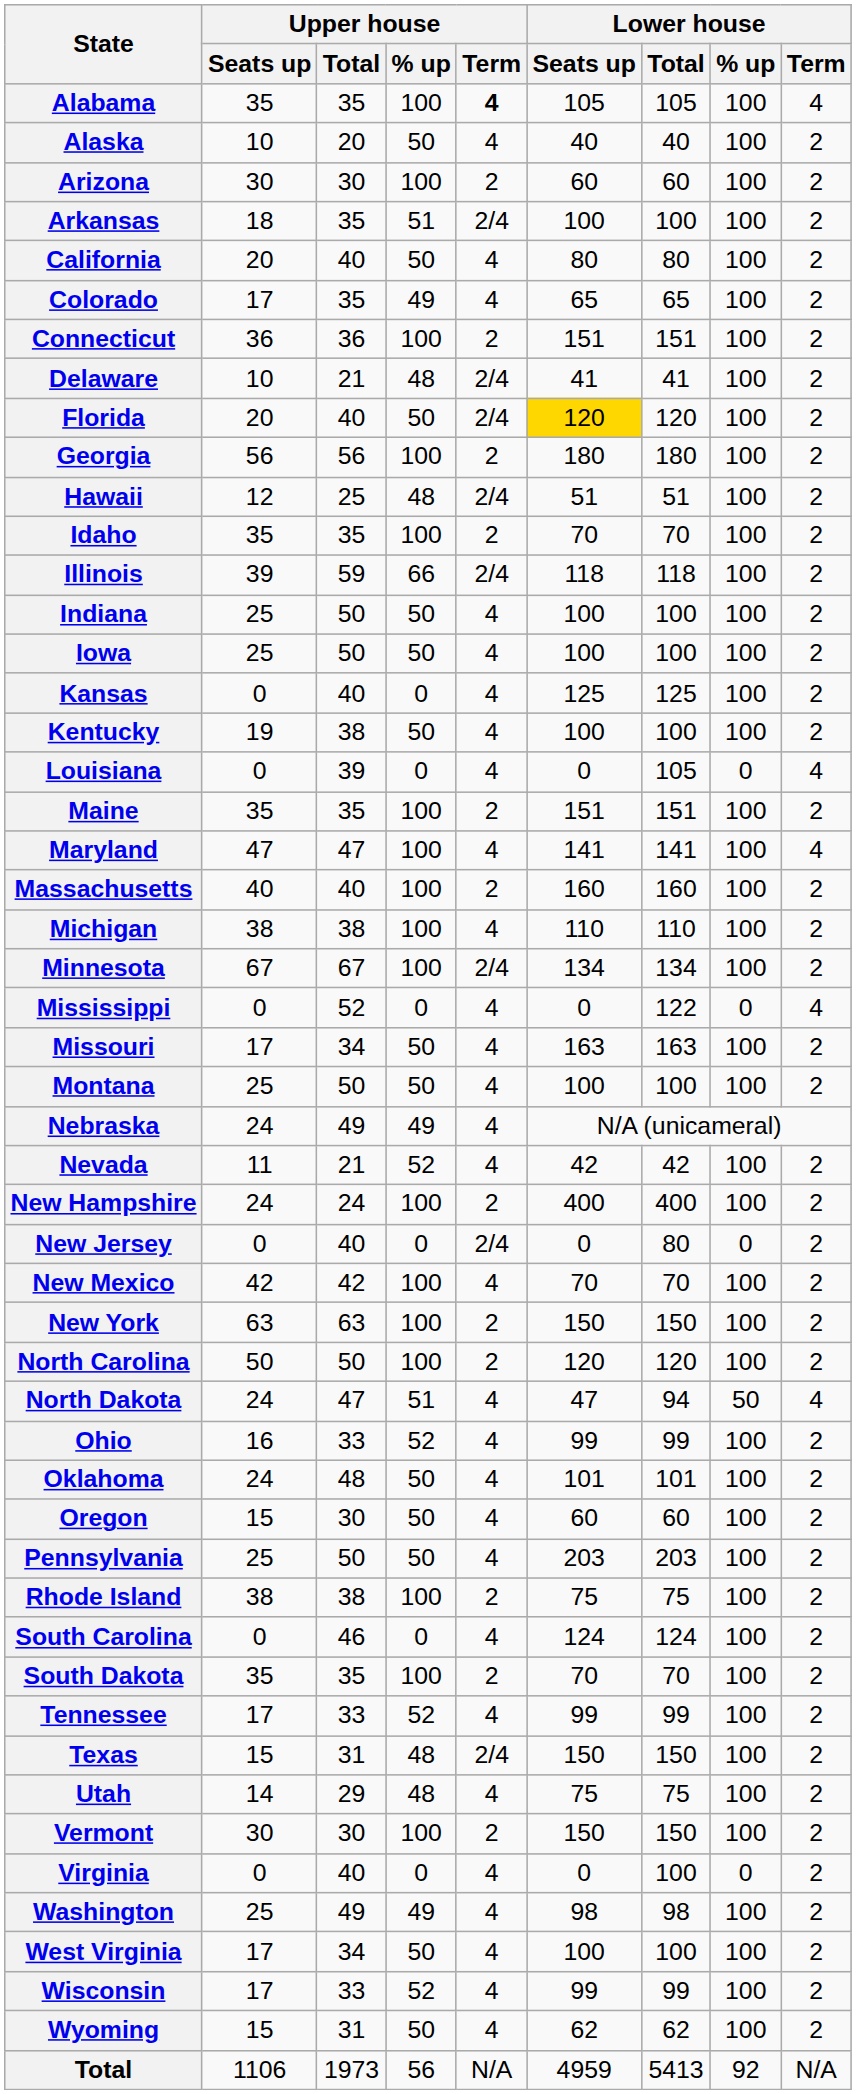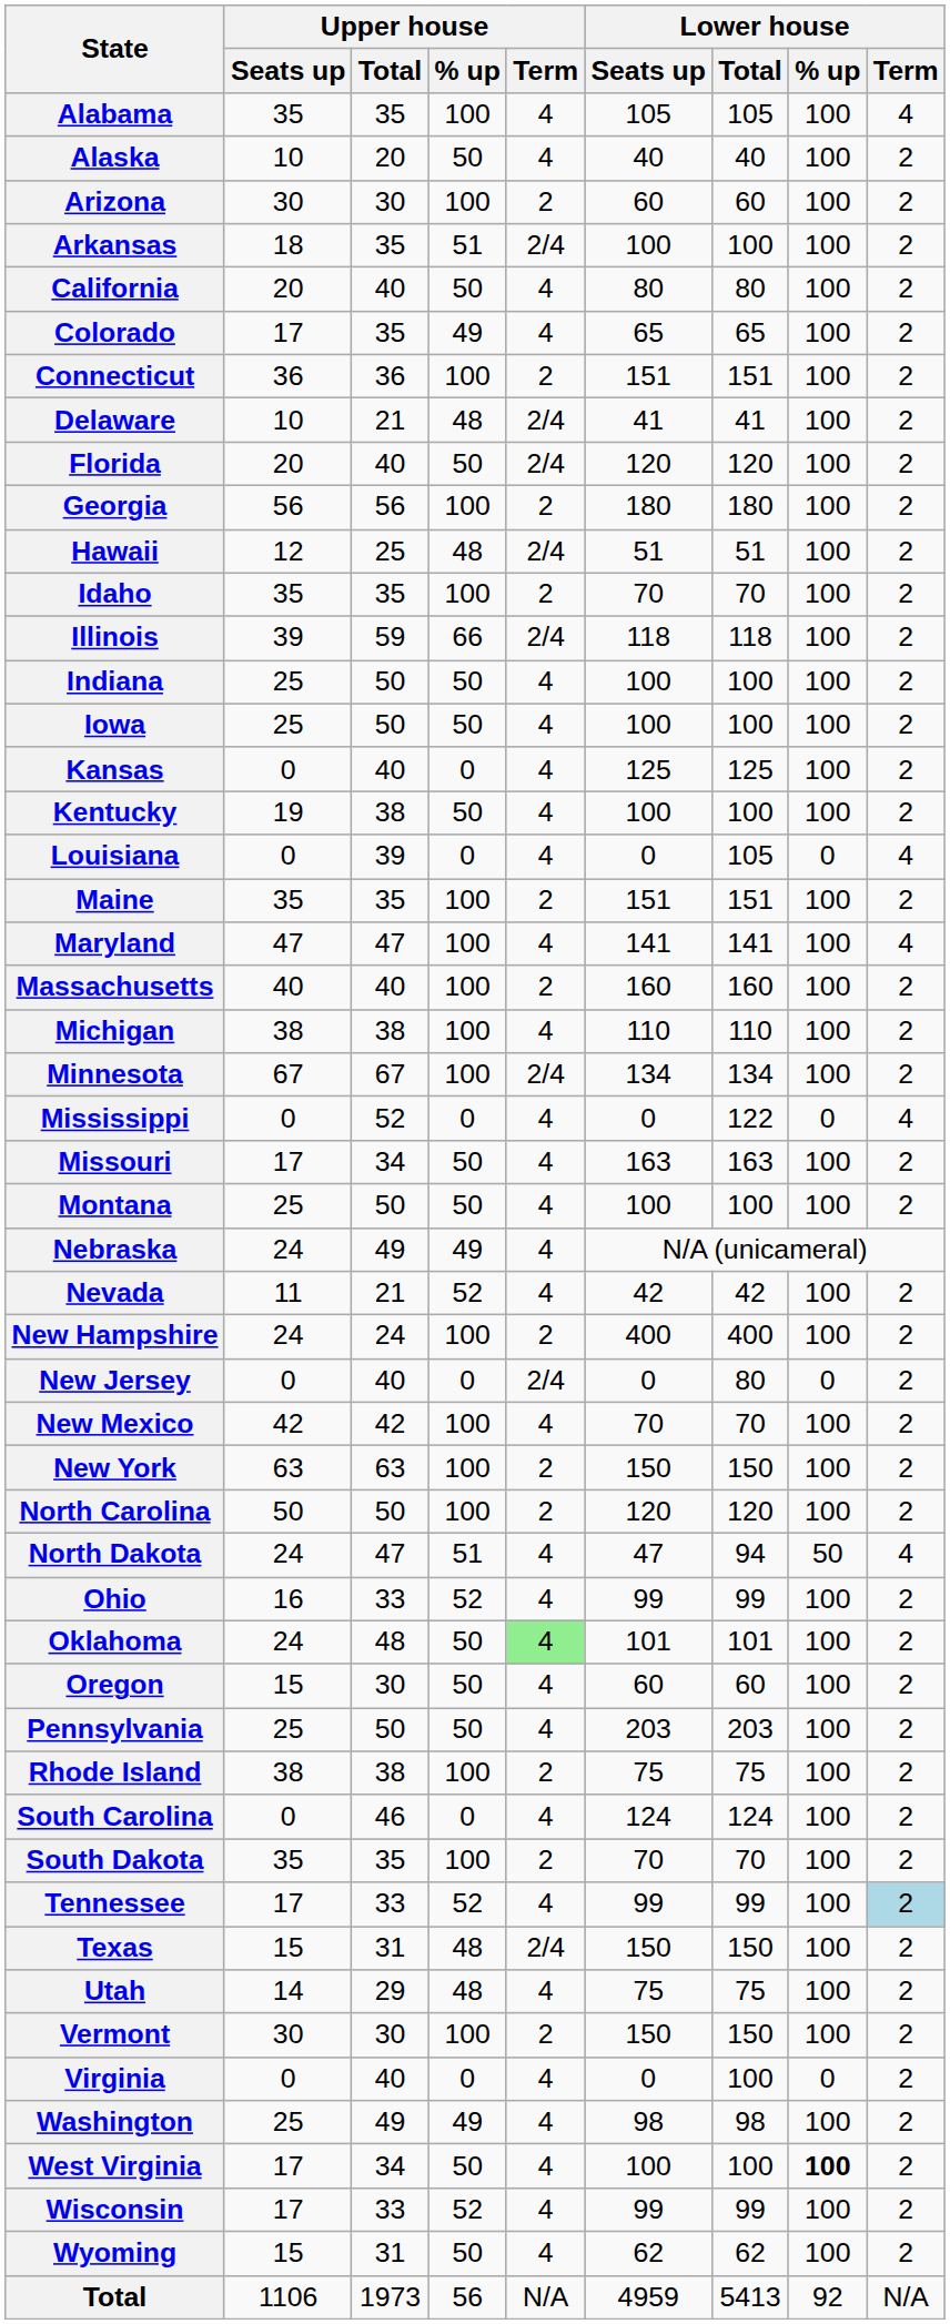Alabama | Upper house / Term: bold -> normal
Florida | Lower house / Seats up: gold background -> no background
Oklahoma | Upper house / Term: no background -> lightgreen background
Tennessee | Lower house / Term: no background -> lightblue background
West Virginia | Lower house / % up: normal -> bold
